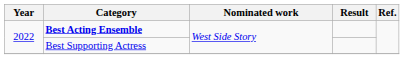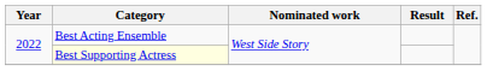Best Acting Ensemble | Category: bold -> normal
Best Supporting Actress | Category: no background -> lightyellow background
